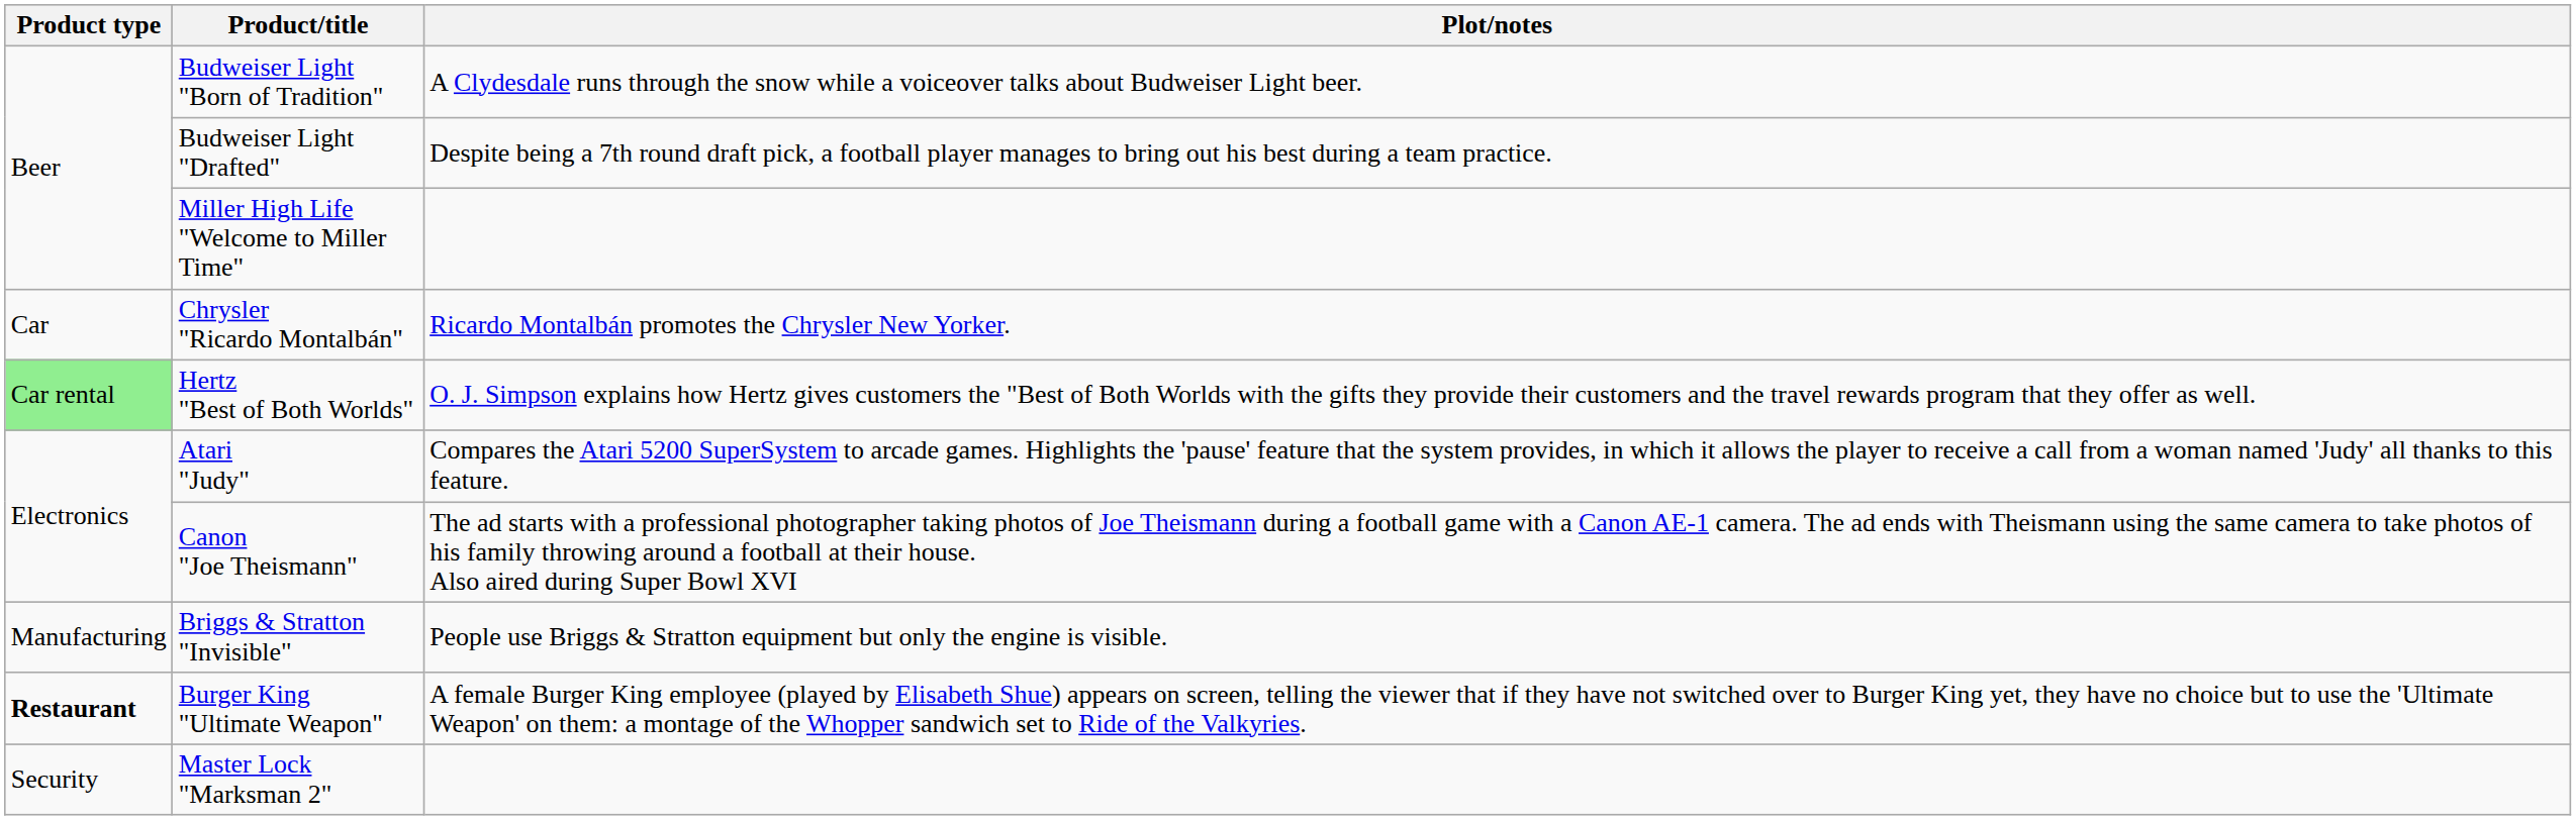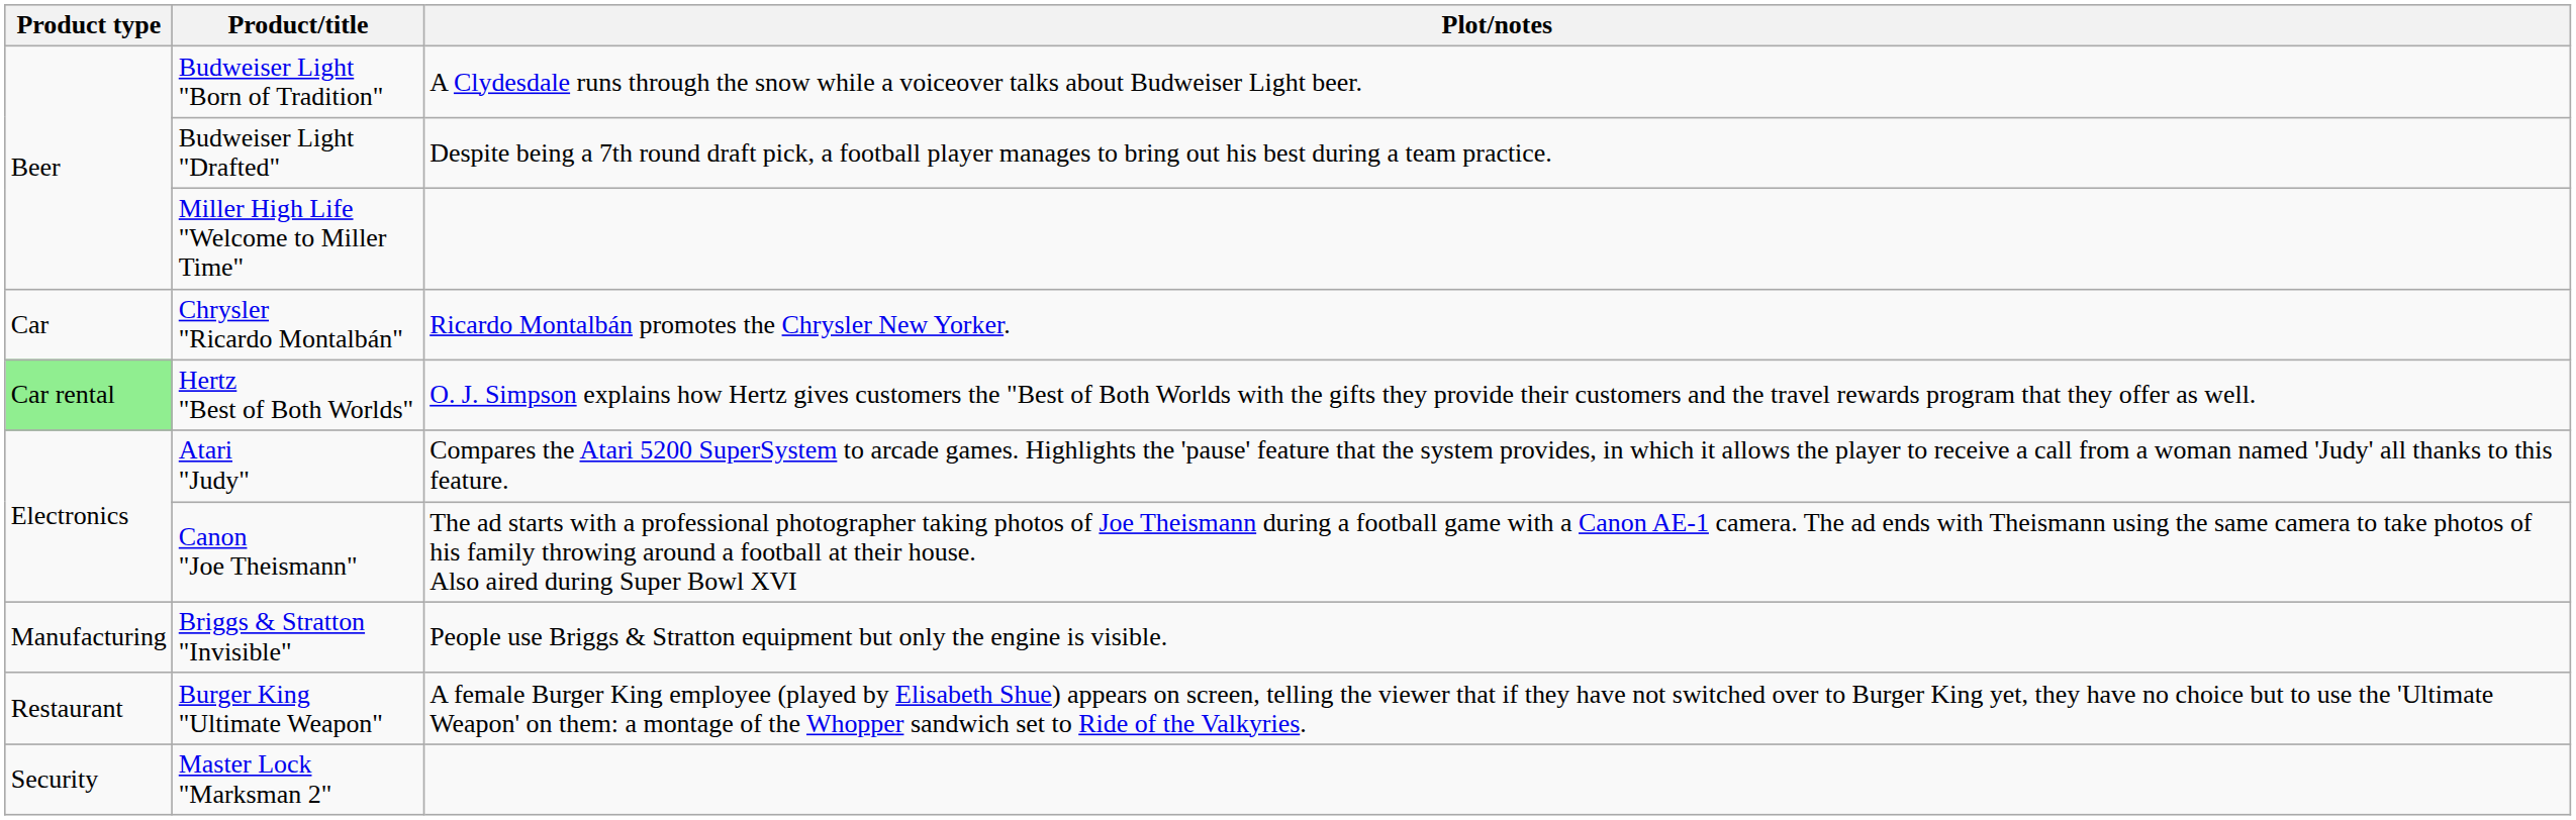Burger King "Ultimate Weapon" | Product type: bold -> normal
